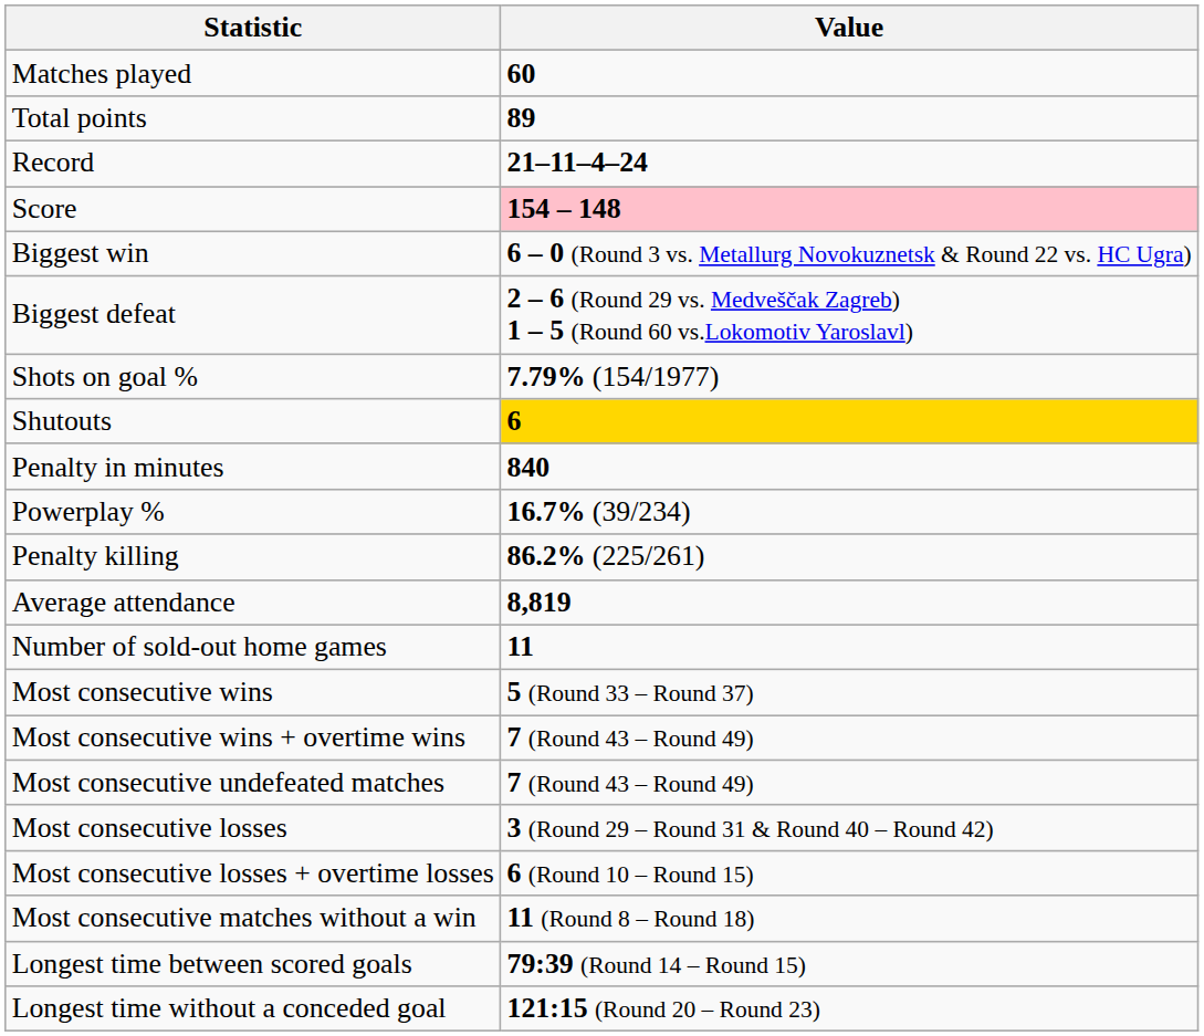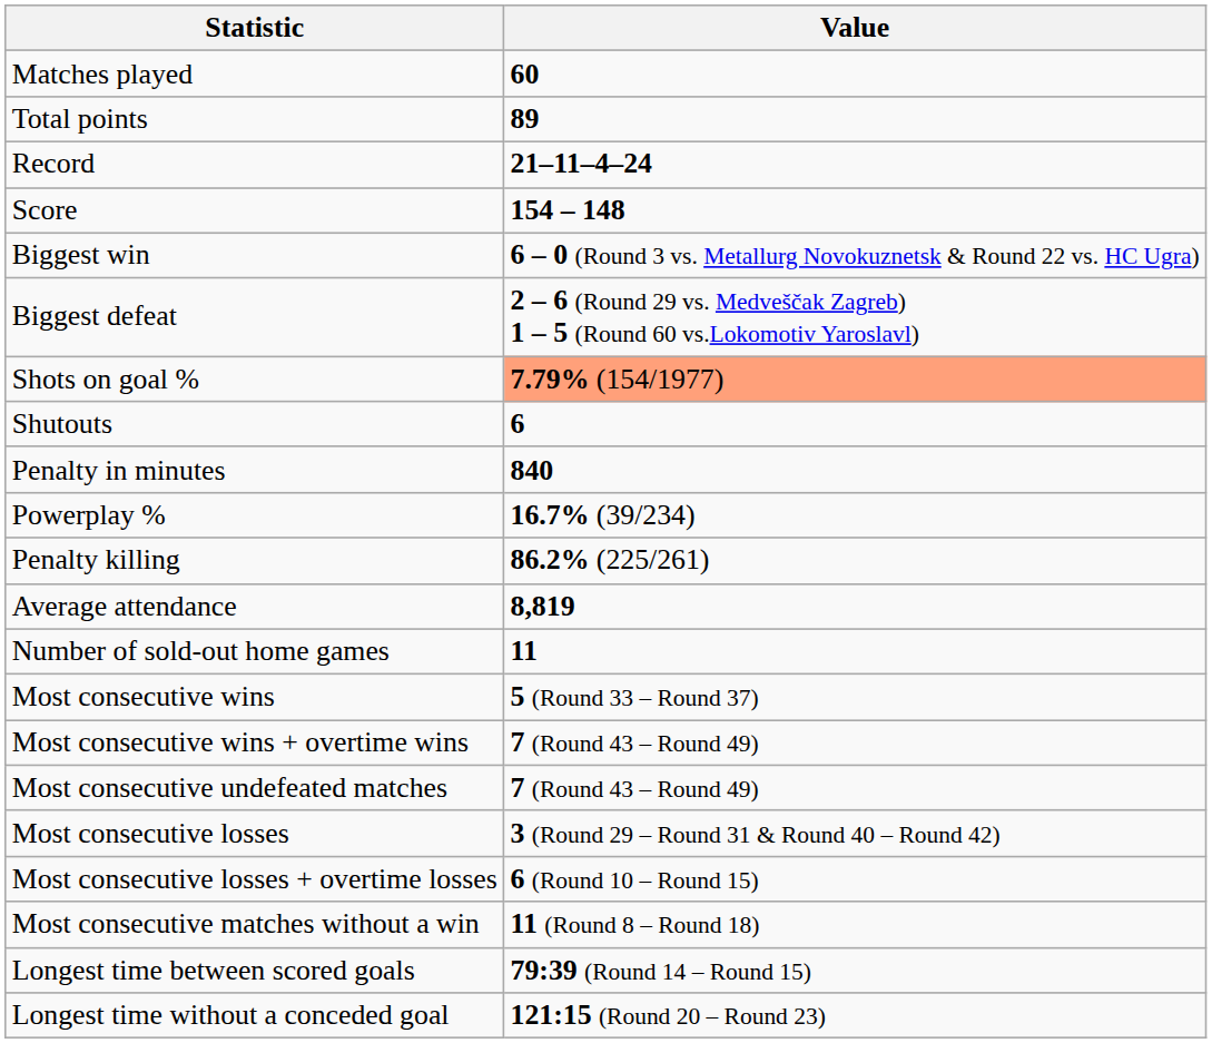Score | Value: pink background -> no background
Shots on goal % | Value: no background -> lightsalmon background
Shutouts | Value: gold background -> no background
